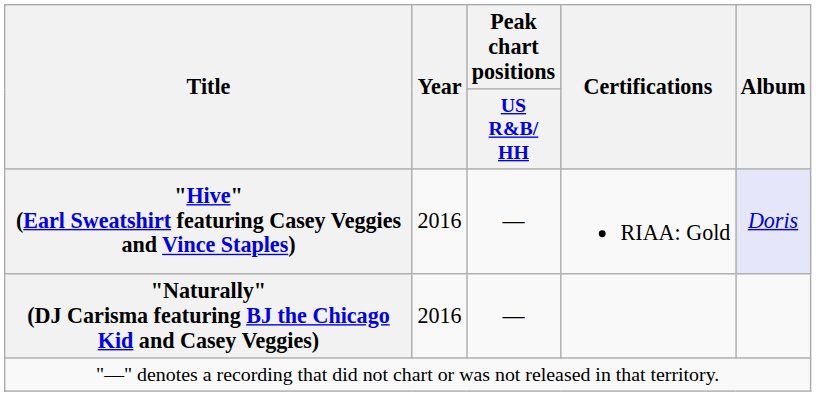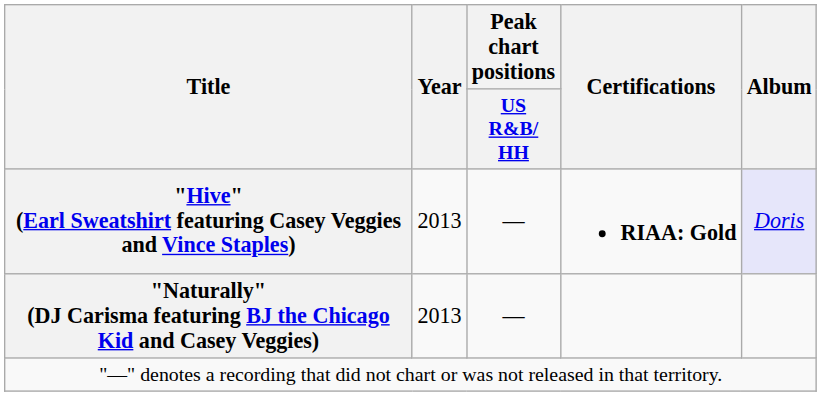row 3 | Year: 2016 -> 2013
row 3 | Certifications: normal -> bold
row 4 | Year: 2016 -> 2013
